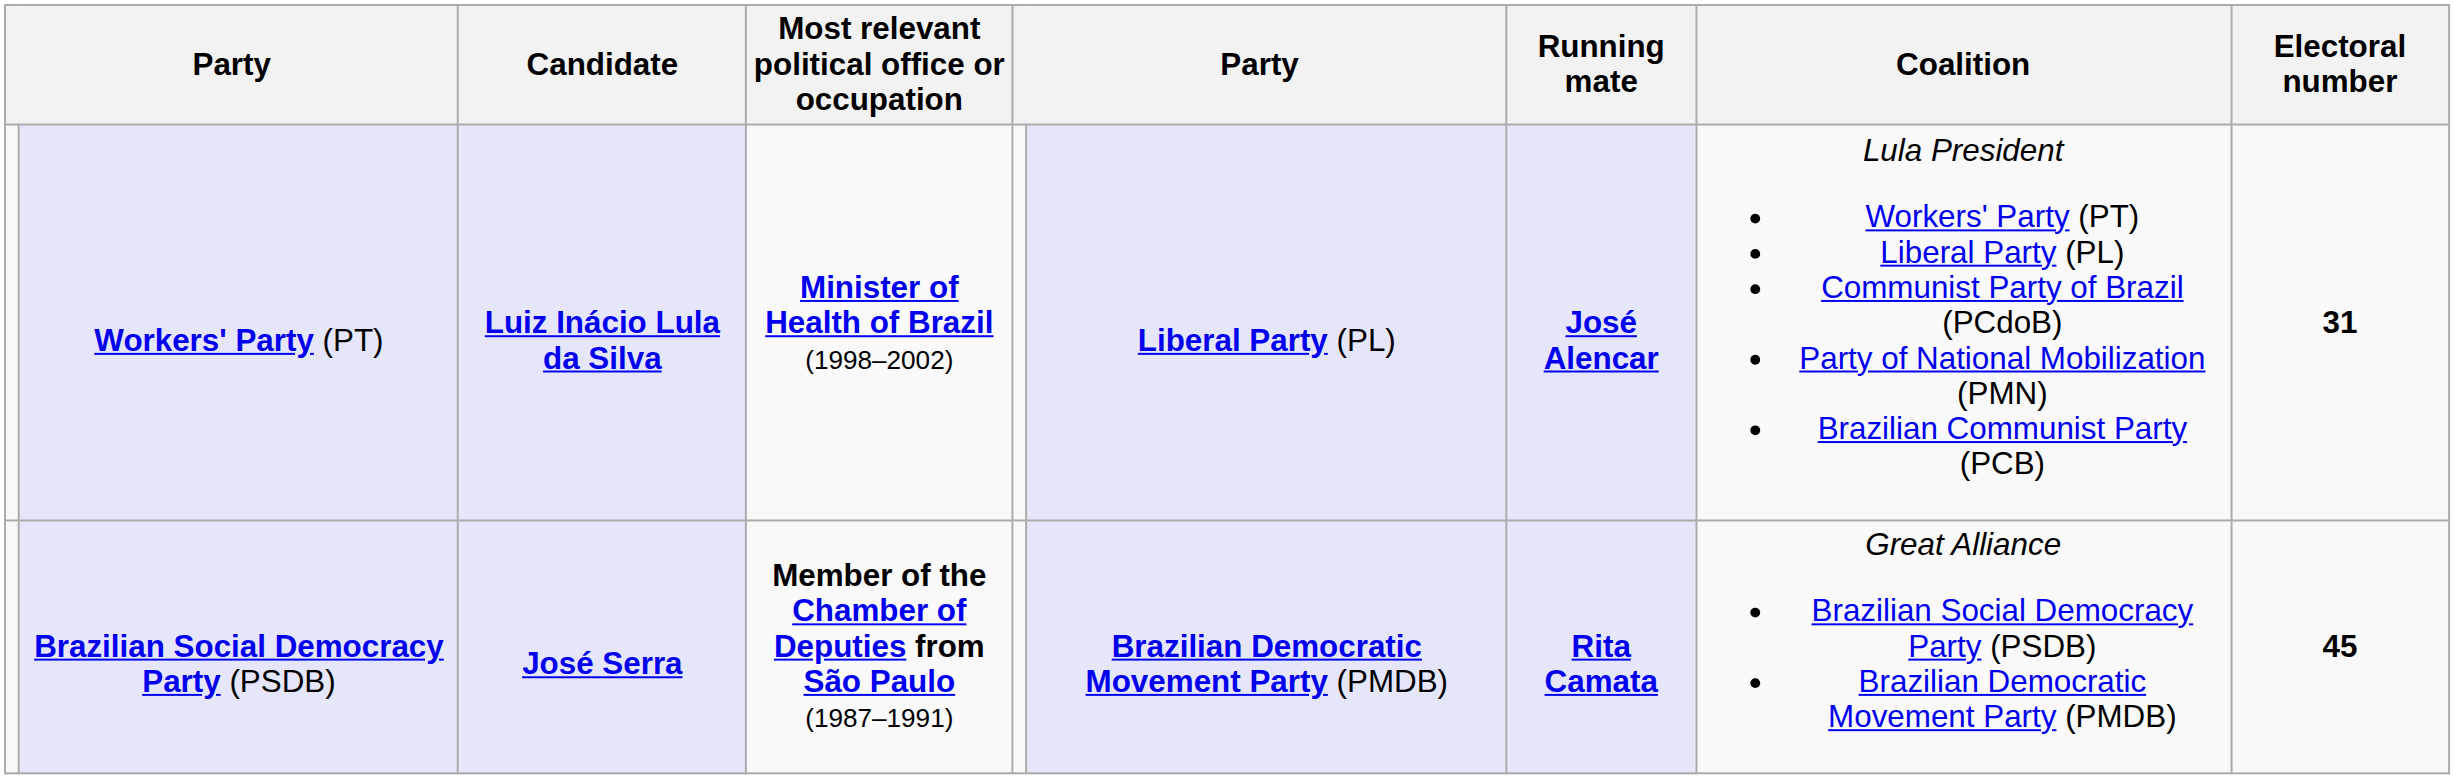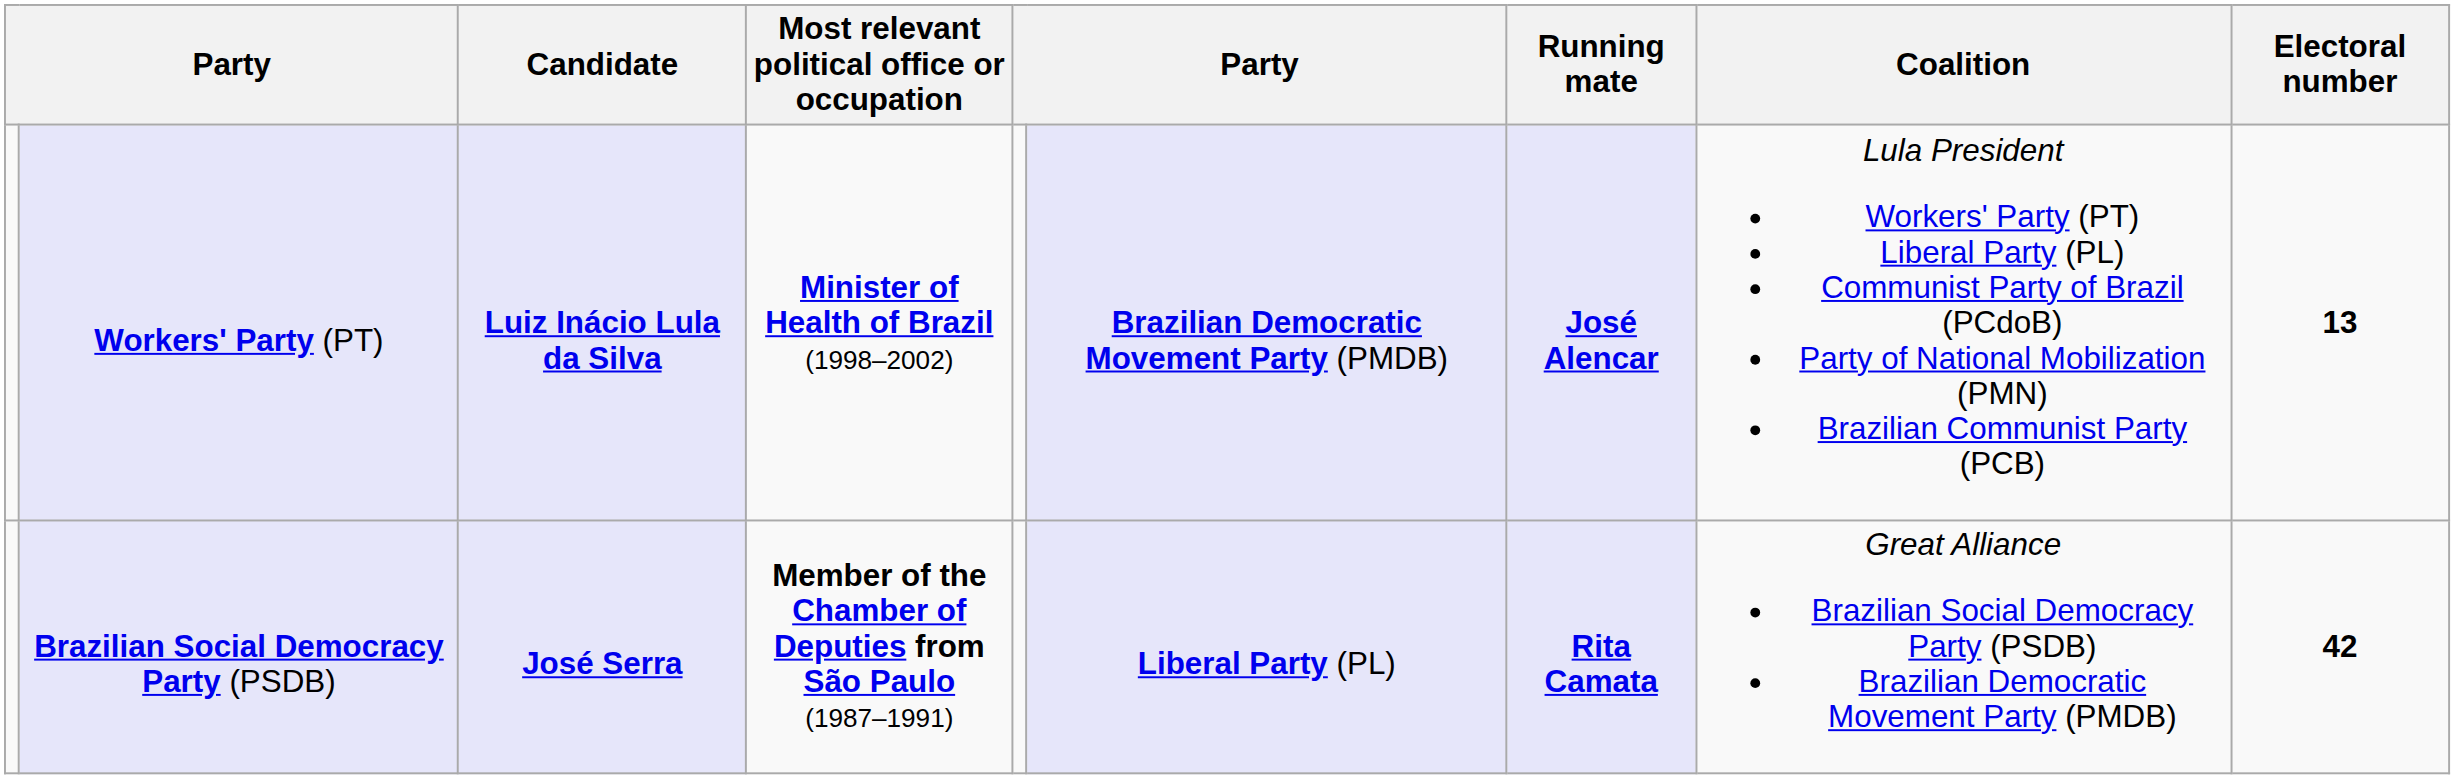Workers' Party (PT) | column 6: Liberal Party (PL) -> Brazilian Democratic Movement Party (PMDB)
Workers' Party (PT) | Electoral number: 31 -> 13
Brazilian Social Democracy Party (PSDB) | column 6: Brazilian Democratic Movement Party (PMDB) -> Liberal Party (PL)
Brazilian Social Democracy Party (PSDB) | Electoral number: 45 -> 42
